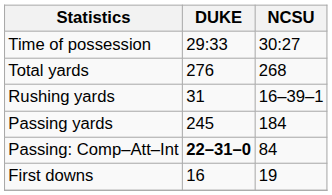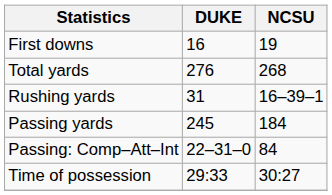rows swapped: First downs <-> Time of possession
Passing: Comp–Att–Int | DUKE: bold -> normal
